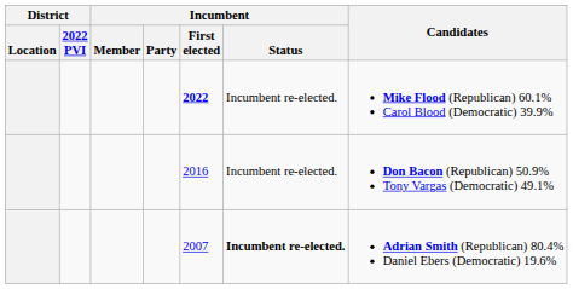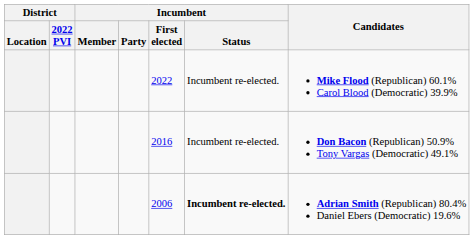row 3 | Incumbent / First elected: bold -> normal
row 5 | Incumbent / First elected: 2007 -> 2006
